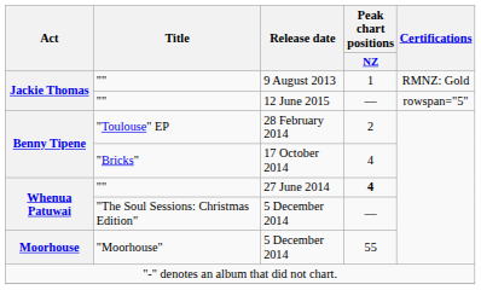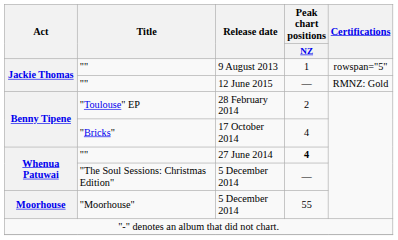9 August 2013 | Certifications: RMNZ: Gold -> rowspan="5"
12 June 2015 | Certifications: rowspan="5" -> RMNZ: Gold
